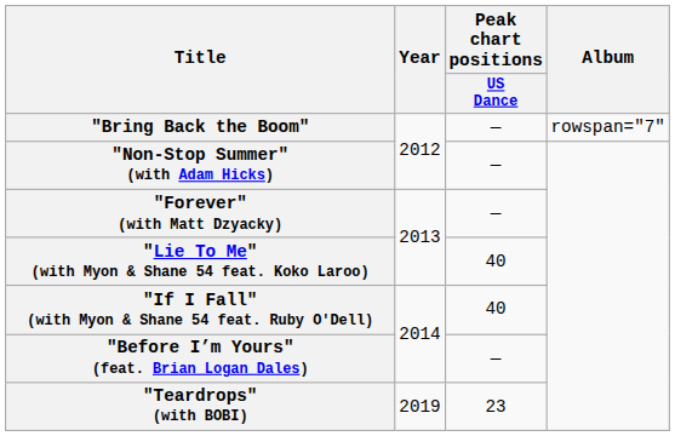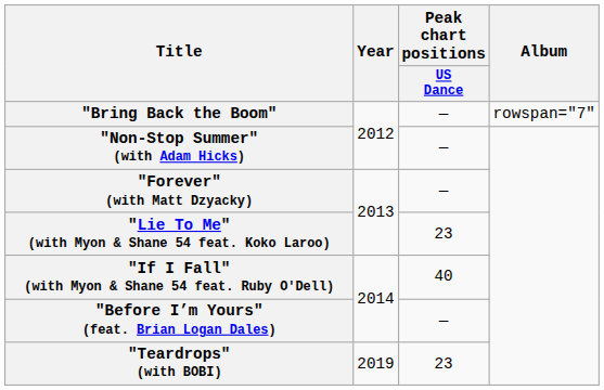"Lie To Me" (with Myon & Shane 54 feat. Koko Laroo) | Peak chart positions / US Dance: 40 -> 23
